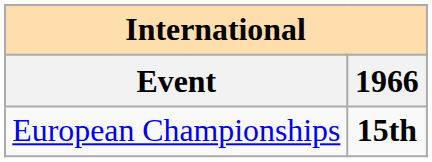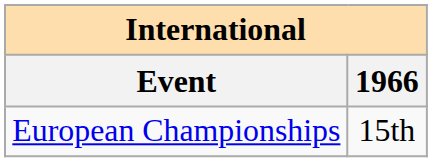European Championships | 1966: bold -> normal
